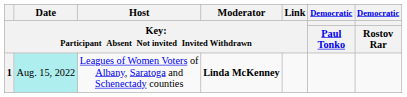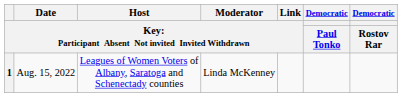1 | column 2: paleturquoise background -> no background
1 | column 4: bold -> normal
